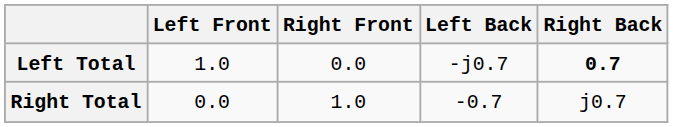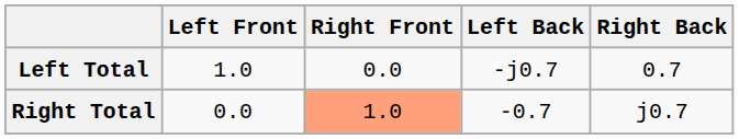row 2 | Right Back: bold -> normal
row 3 | Right Front: no background -> lightsalmon background
